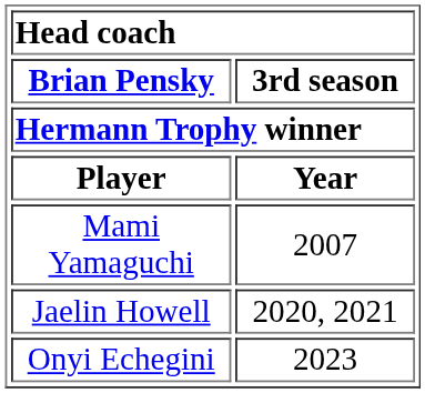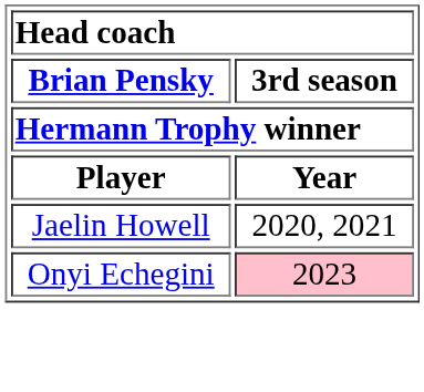- row: Mami Yamaguchi | 2007
Onyi Echegini | column 2: no background -> pink background
